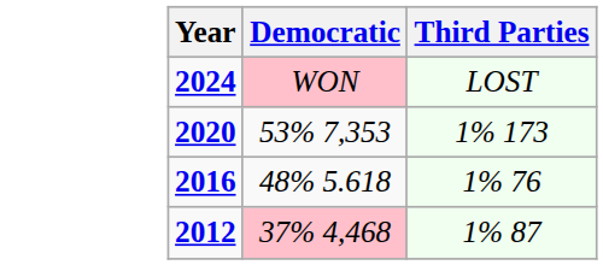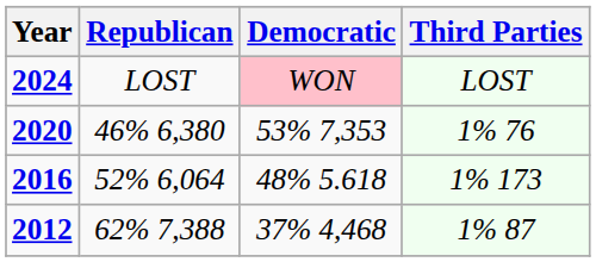+ column: Republican | LOST | 46% 6,380 | 52% 6,064 | 62% 7,388
2020 | Third Parties: 1% 173 -> 1% 76
2016 | Third Parties: 1% 76 -> 1% 173
2012 | Democratic: pink background -> no background
